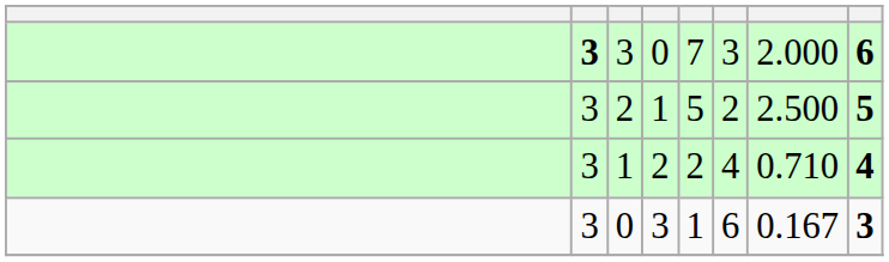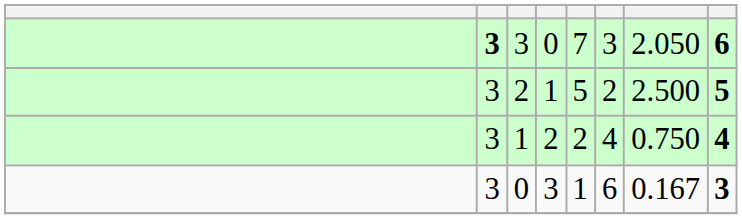row 2 | column 7: 2.000 -> 2.050
row 4 | column 7: 0.710 -> 0.750
